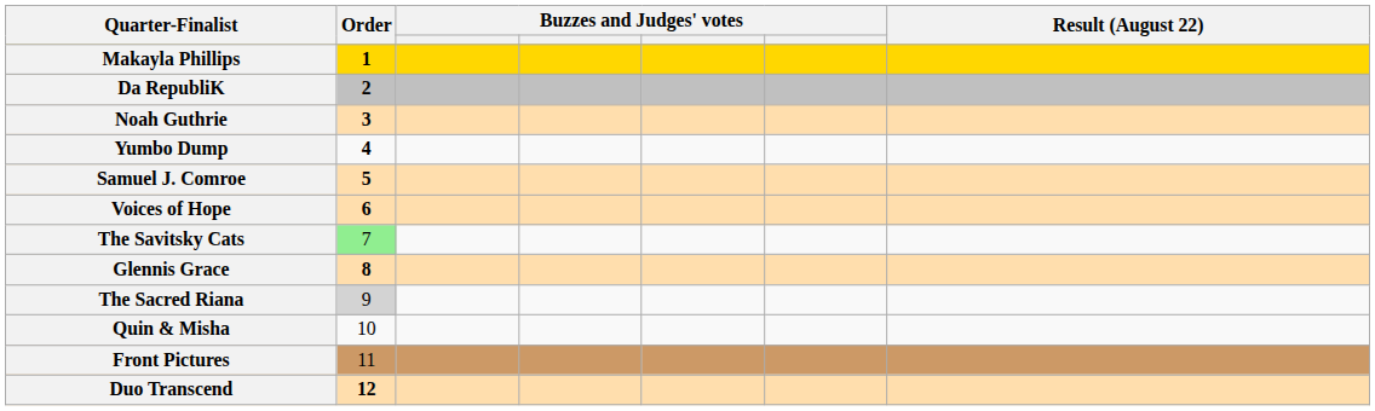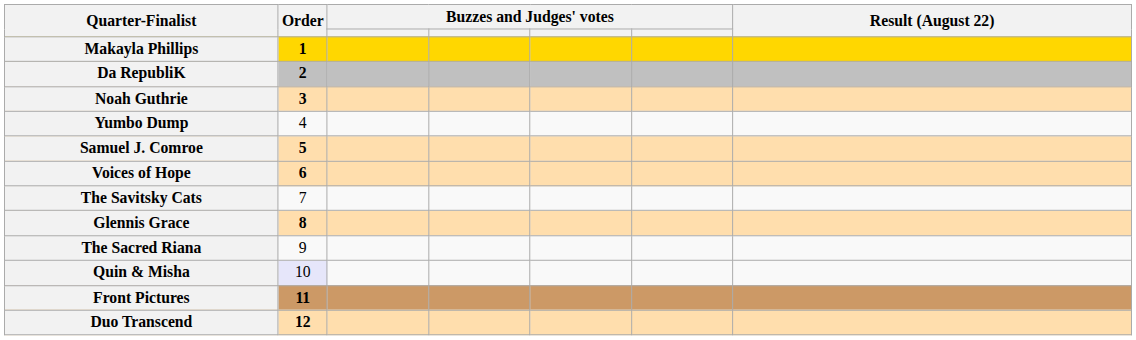Yumbo Dump | Order: bold -> normal
The Savitsky Cats | Order: lightgreen background -> no background
The Sacred Riana | Order: lightgrey background -> no background
Quin & Misha | Order: no background -> lavender background
Front Pictures | Order: normal -> bold
